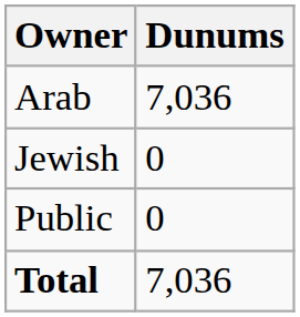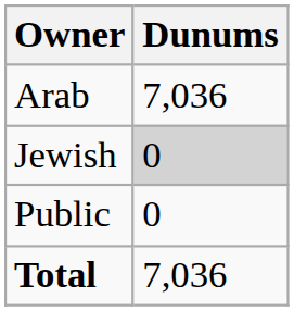Jewish | Dunums: no background -> lightgrey background
